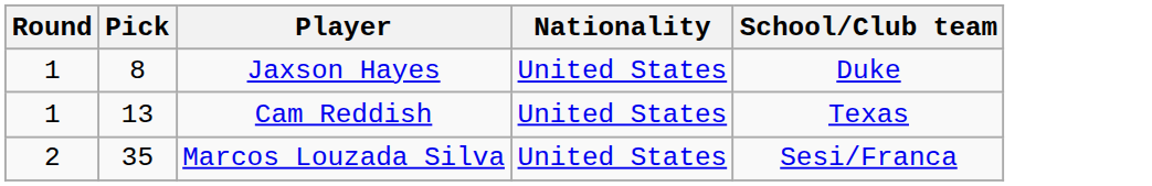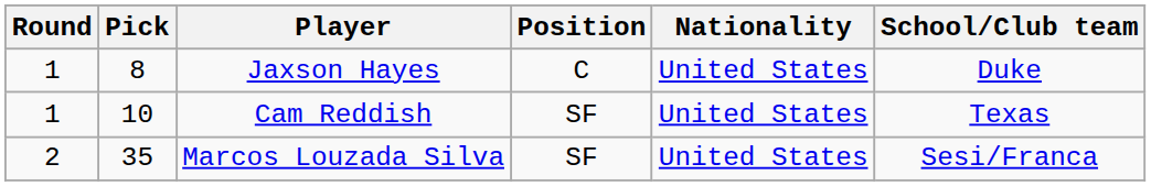+ column: Position | C | SF | SF
Cam Reddish | Pick: 13 -> 10
